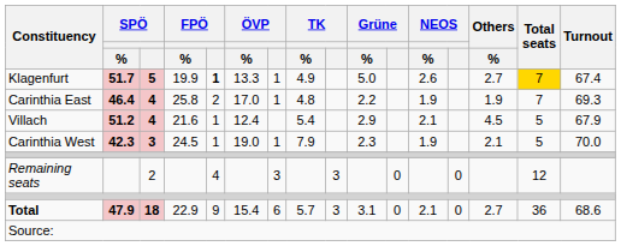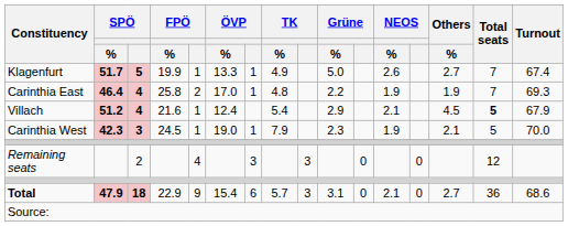Klagenfurt | FPÖ: bold -> normal
Klagenfurt | Total seats: gold background -> no background
Villach | Total seats: normal -> bold
